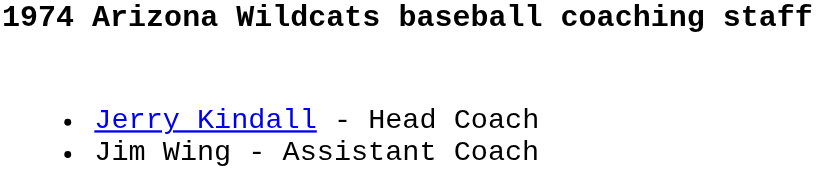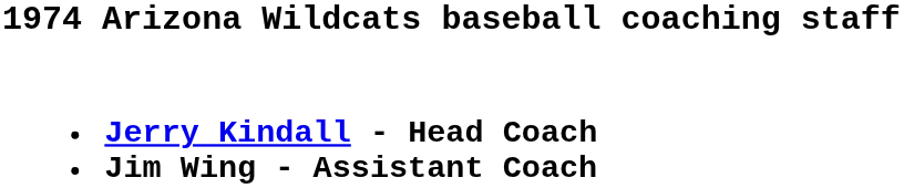Jerry Kindall - Head Coach Jim Wing - Assistant Coach | column 1: normal -> bold
